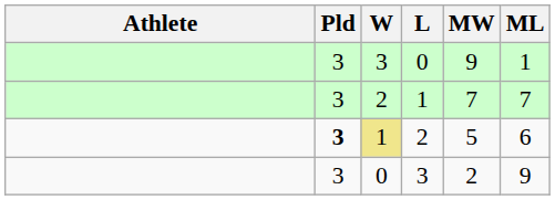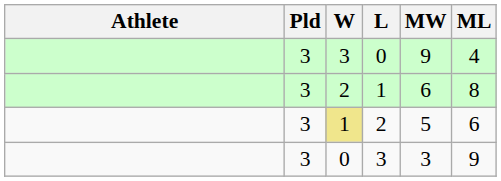row 2 | ML: 1 -> 4
row 3 | MW: 7 -> 6
row 3 | ML: 7 -> 8
row 4 | Pld: bold -> normal
row 5 | MW: 2 -> 3
